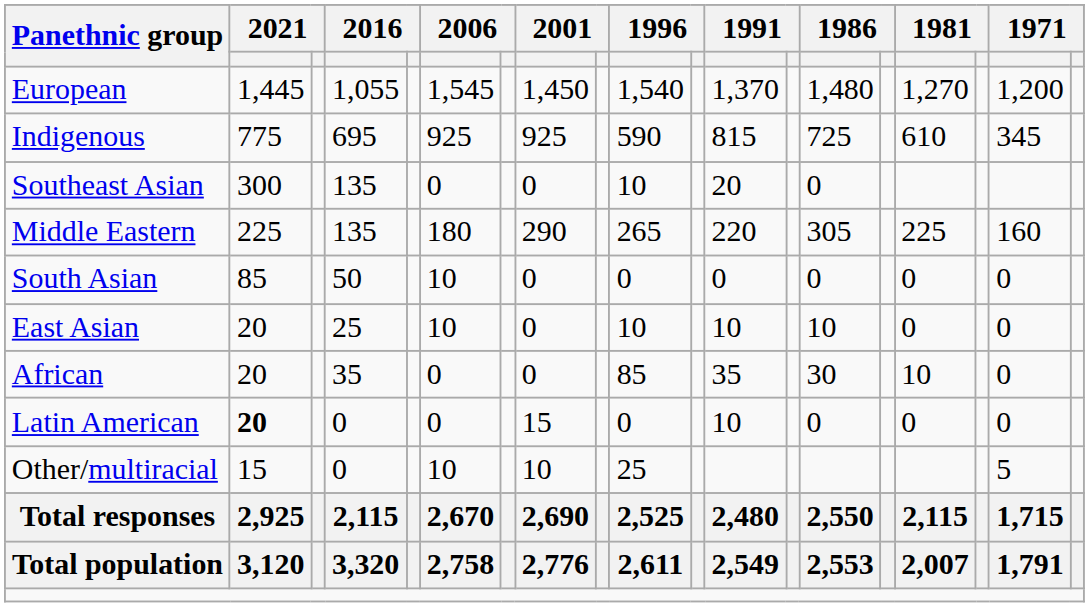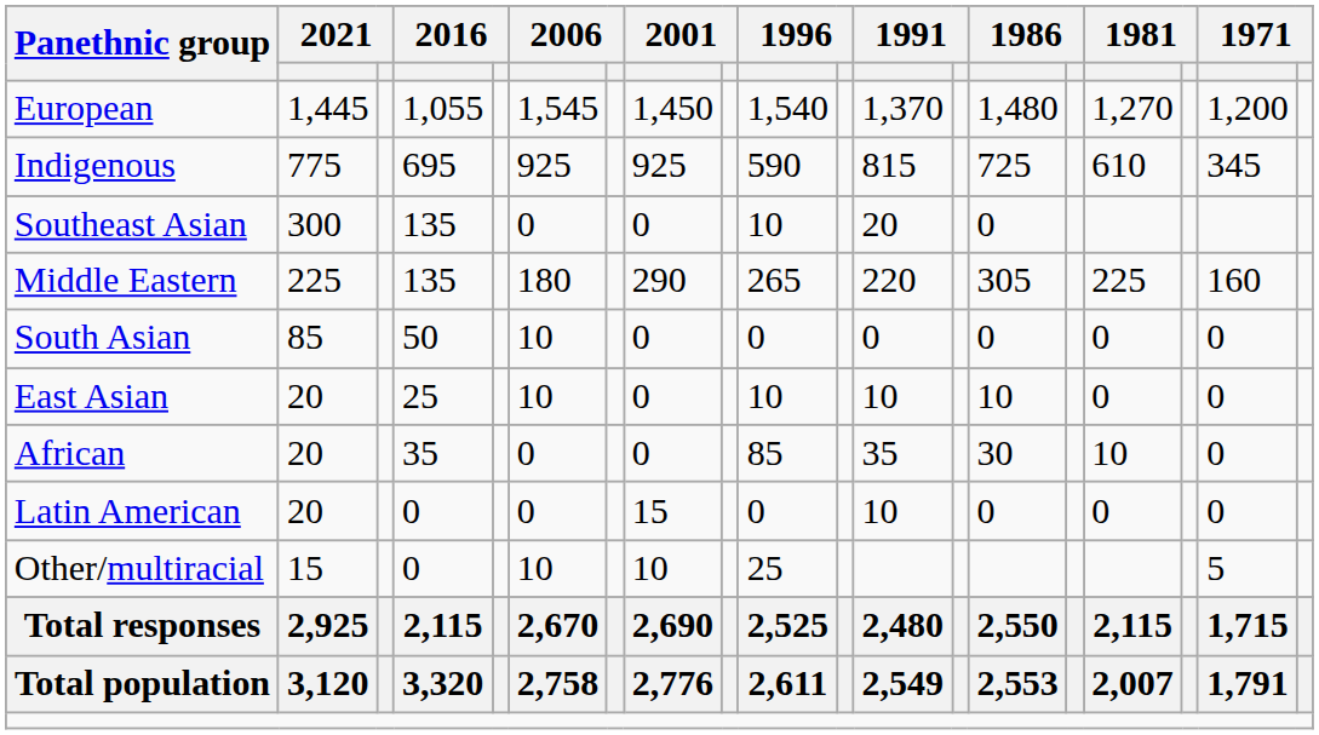Latin American | column 2: bold -> normal
